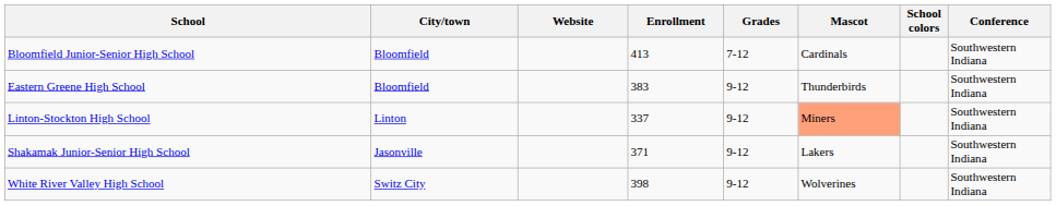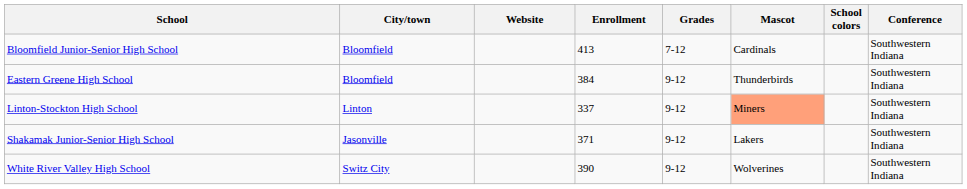Eastern Greene High School | Enrollment: 383 -> 384
White River Valley High School | Enrollment: 398 -> 390
